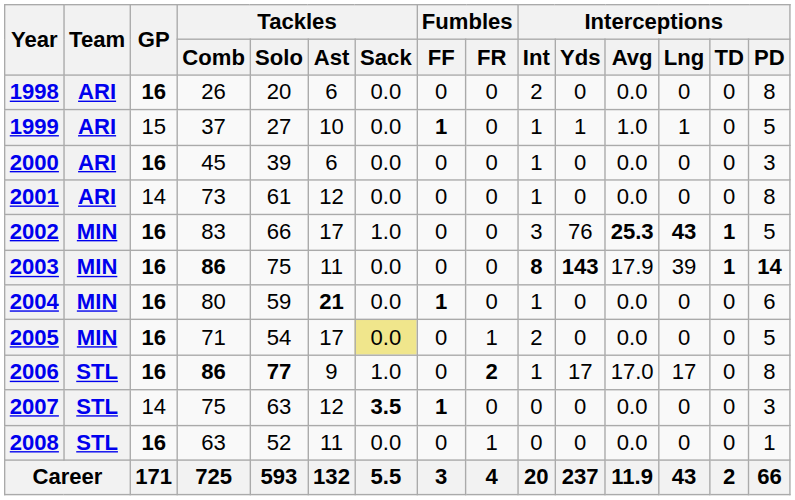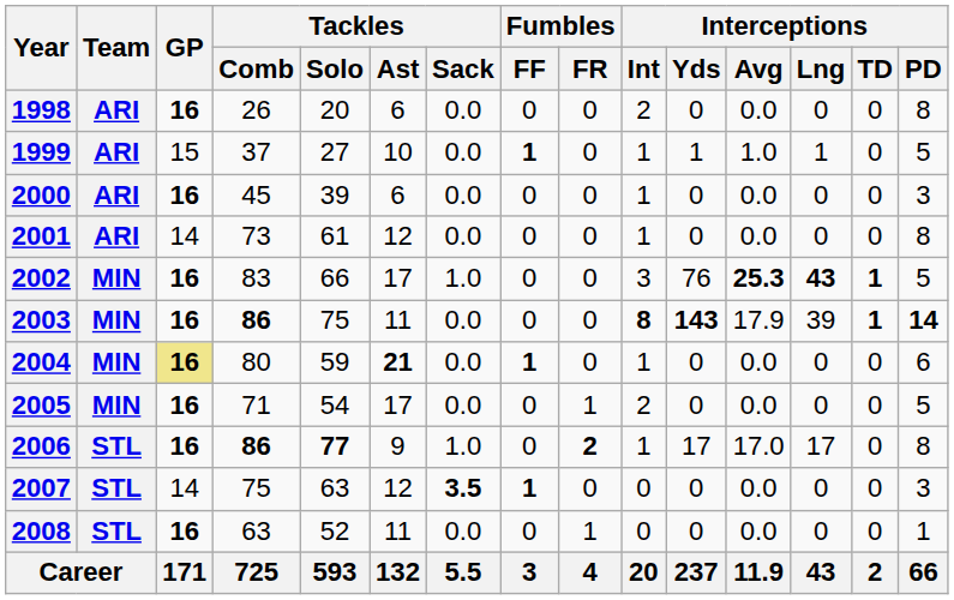2004 | GP: no background -> khaki background
2005 | Tackles / Sack: khaki background -> no background
